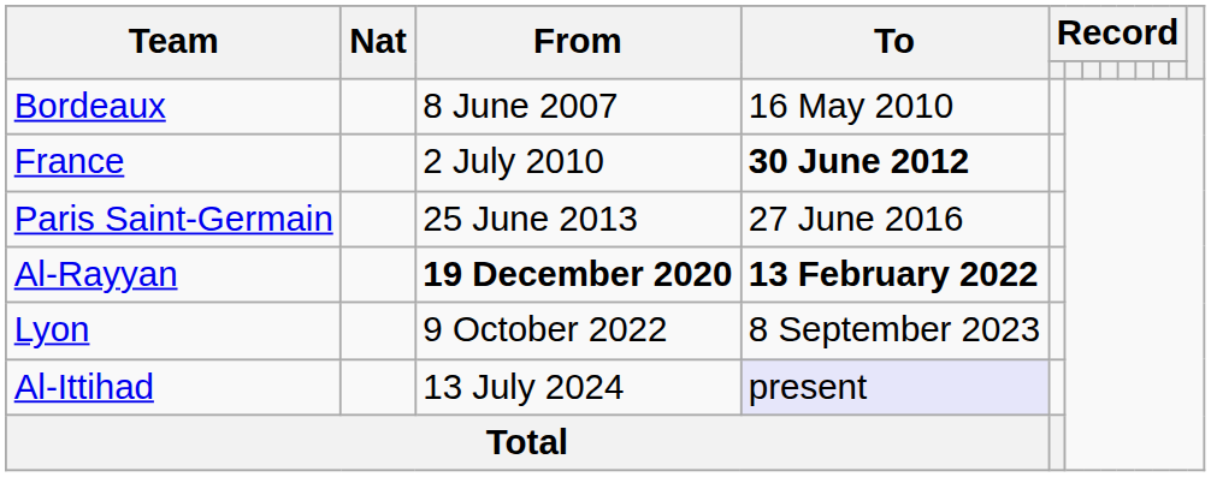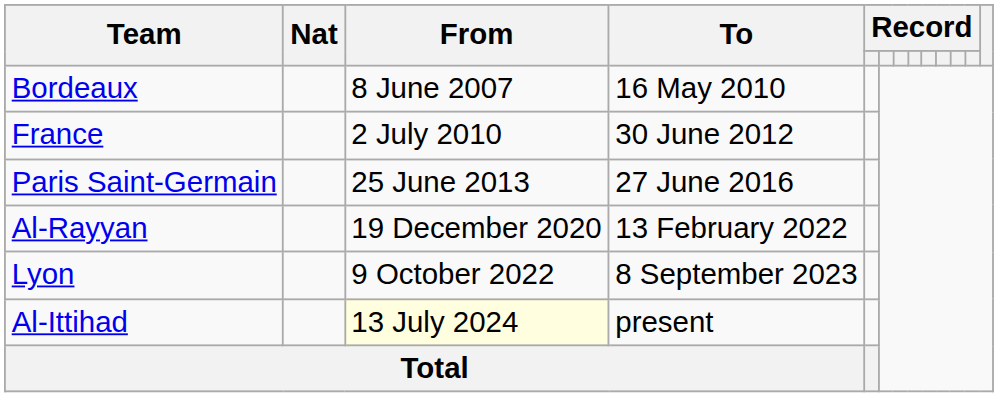France | To: bold -> normal
Al-Rayyan | From: bold -> normal
Al-Rayyan | To: bold -> normal
Al-Ittihad | From: no background -> lightyellow background
Al-Ittihad | To: lavender background -> no background
